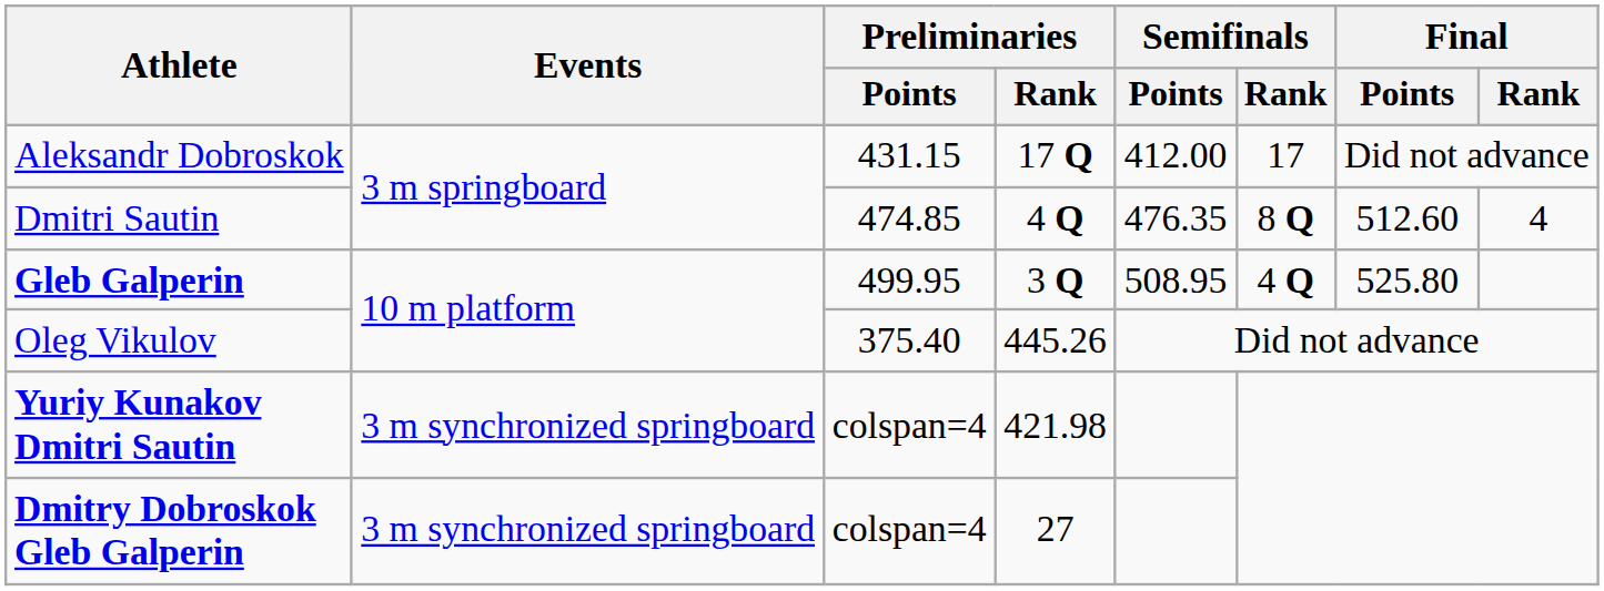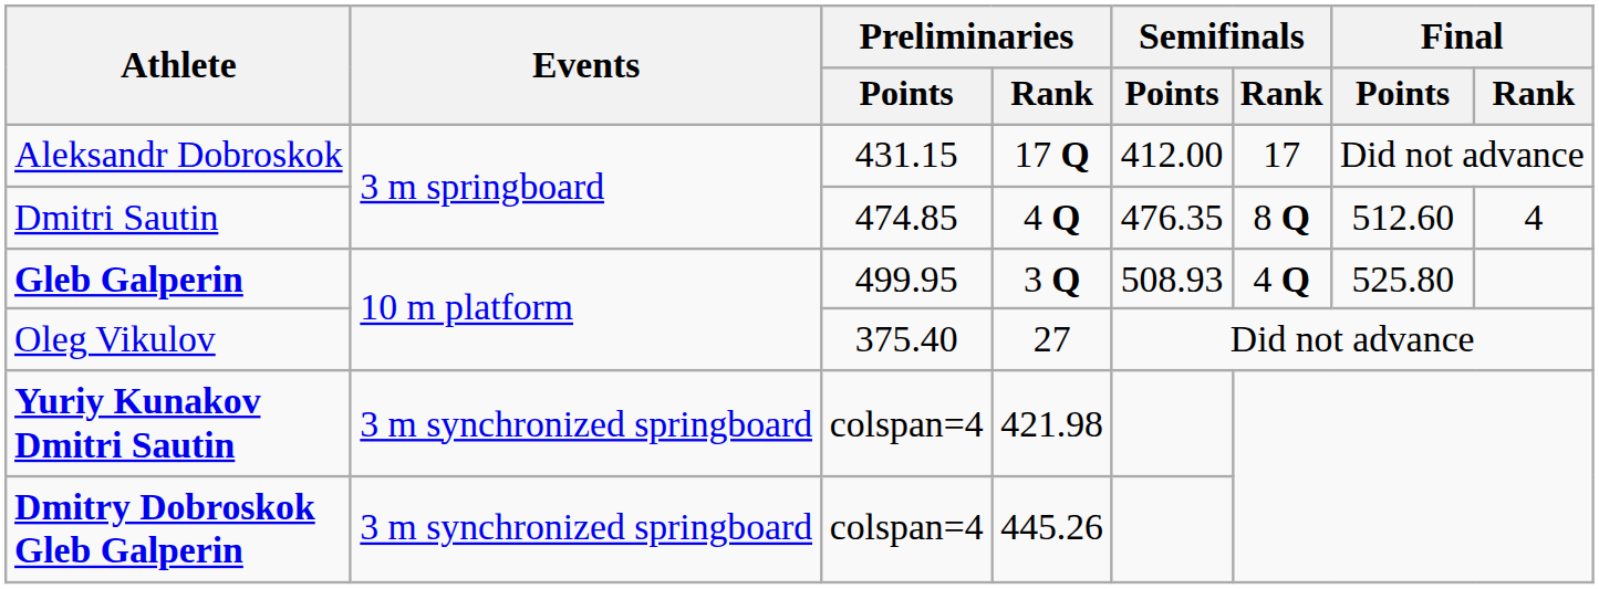Gleb Galperin | Semifinals / Points: 508.95 -> 508.93
Oleg Vikulov | Preliminaries / Rank: 445.26 -> 27
Dmitry Dobroskok Gleb Galperin | Preliminaries / Rank: 27 -> 445.26
